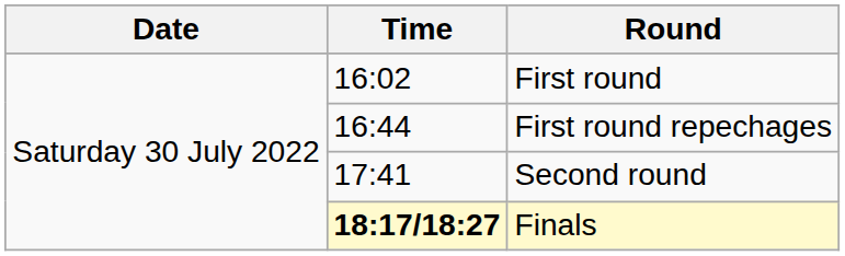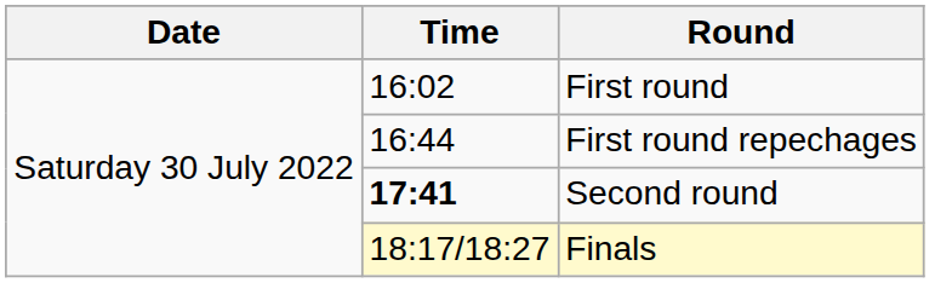Second round | Time: normal -> bold
Finals | Time: bold -> normal
